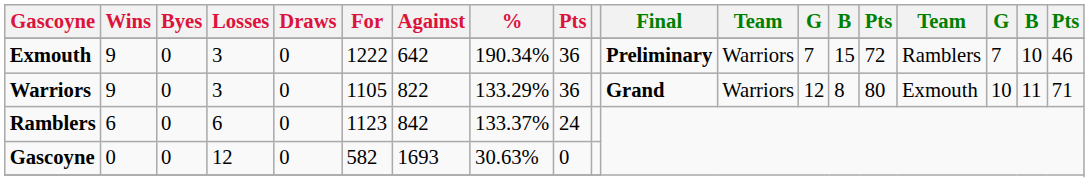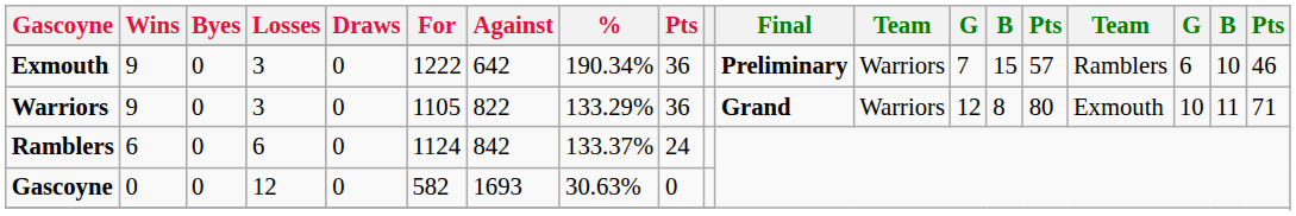row 2 | column 15: 72 -> 57
row 2 | column 17: 7 -> 6
row 4 | For: 1123 -> 1124
